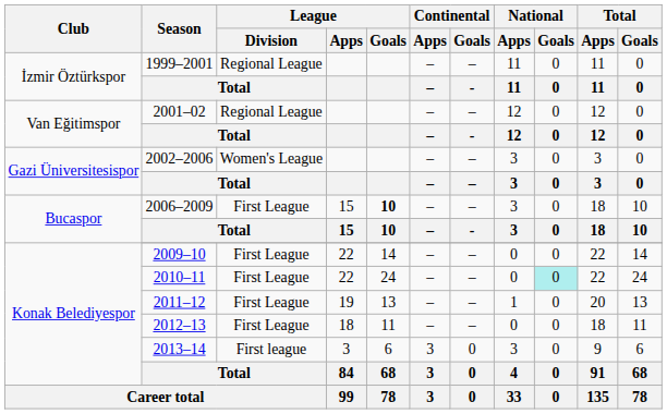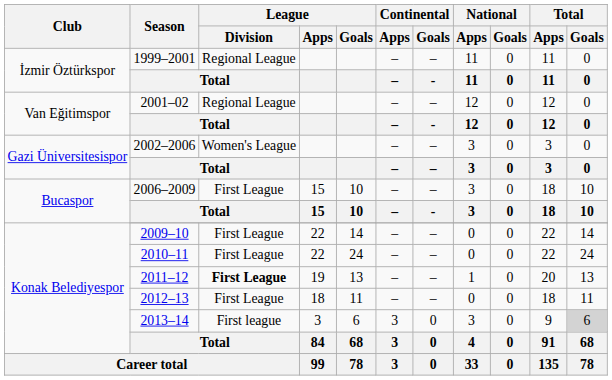2006–2009 | League / Goals: bold -> normal
2010–11 | National / Goals: paleturquoise background -> no background
2011–12 | League / Division: normal -> bold
2013–14 | Total / Goals: no background -> lightgrey background
